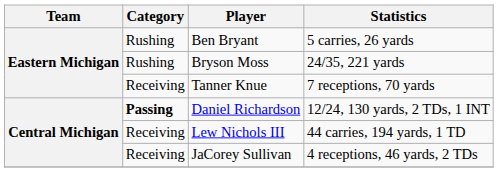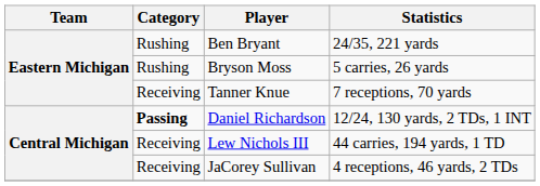Ben Bryant | Statistics: 5 carries, 26 yards -> 24/35, 221 yards
Bryson Moss | Statistics: 24/35, 221 yards -> 5 carries, 26 yards
